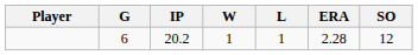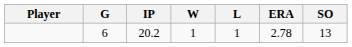row 2 | ERA: 2.28 -> 2.78
row 2 | SO: 12 -> 13
